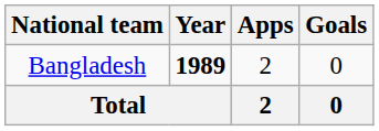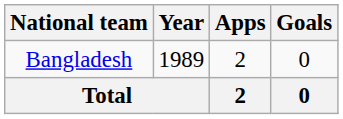Bangladesh | Year: bold -> normal
